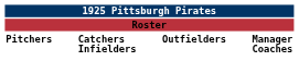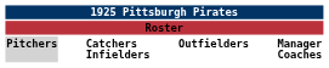Pitchers | column 1: no background -> lightgrey background
